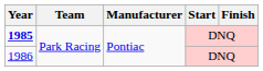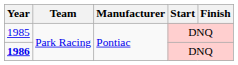1985 | Year: bold -> normal
1986 | Year: normal -> bold
